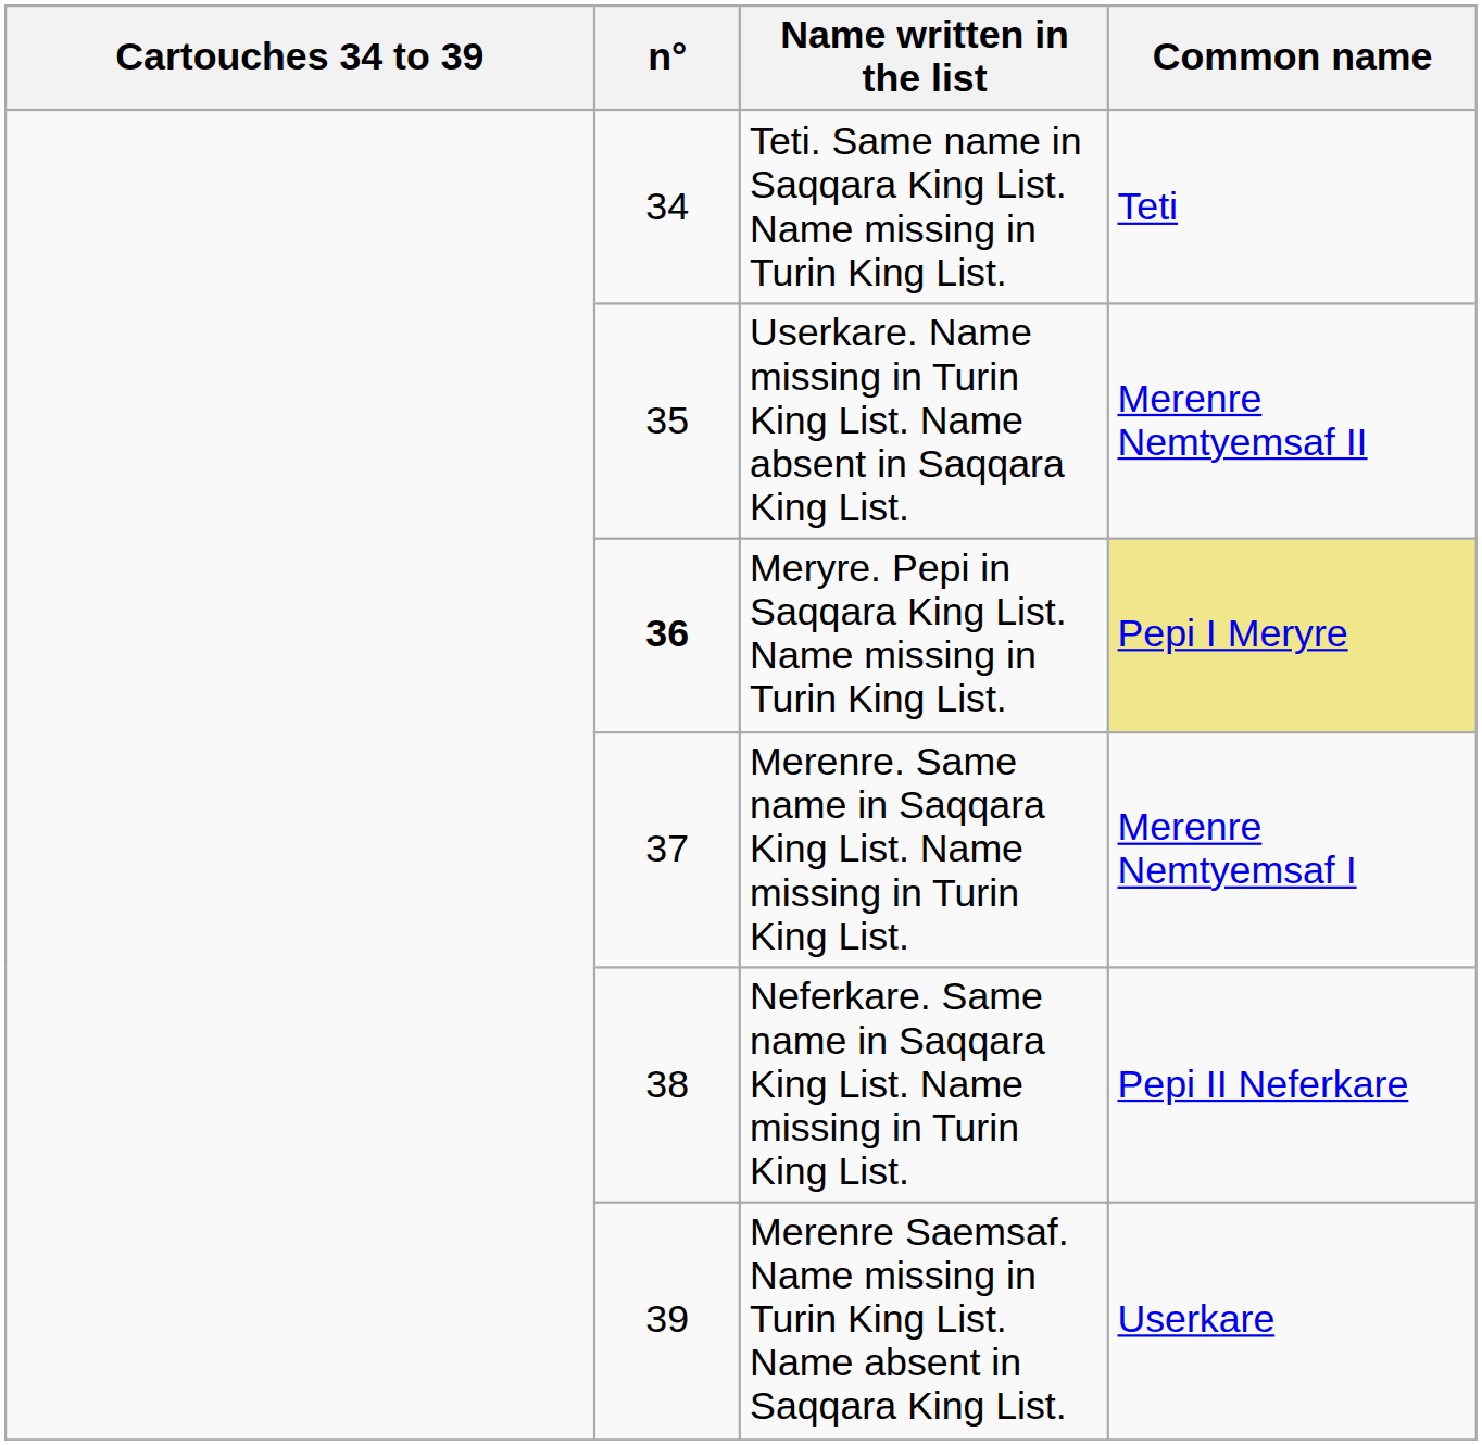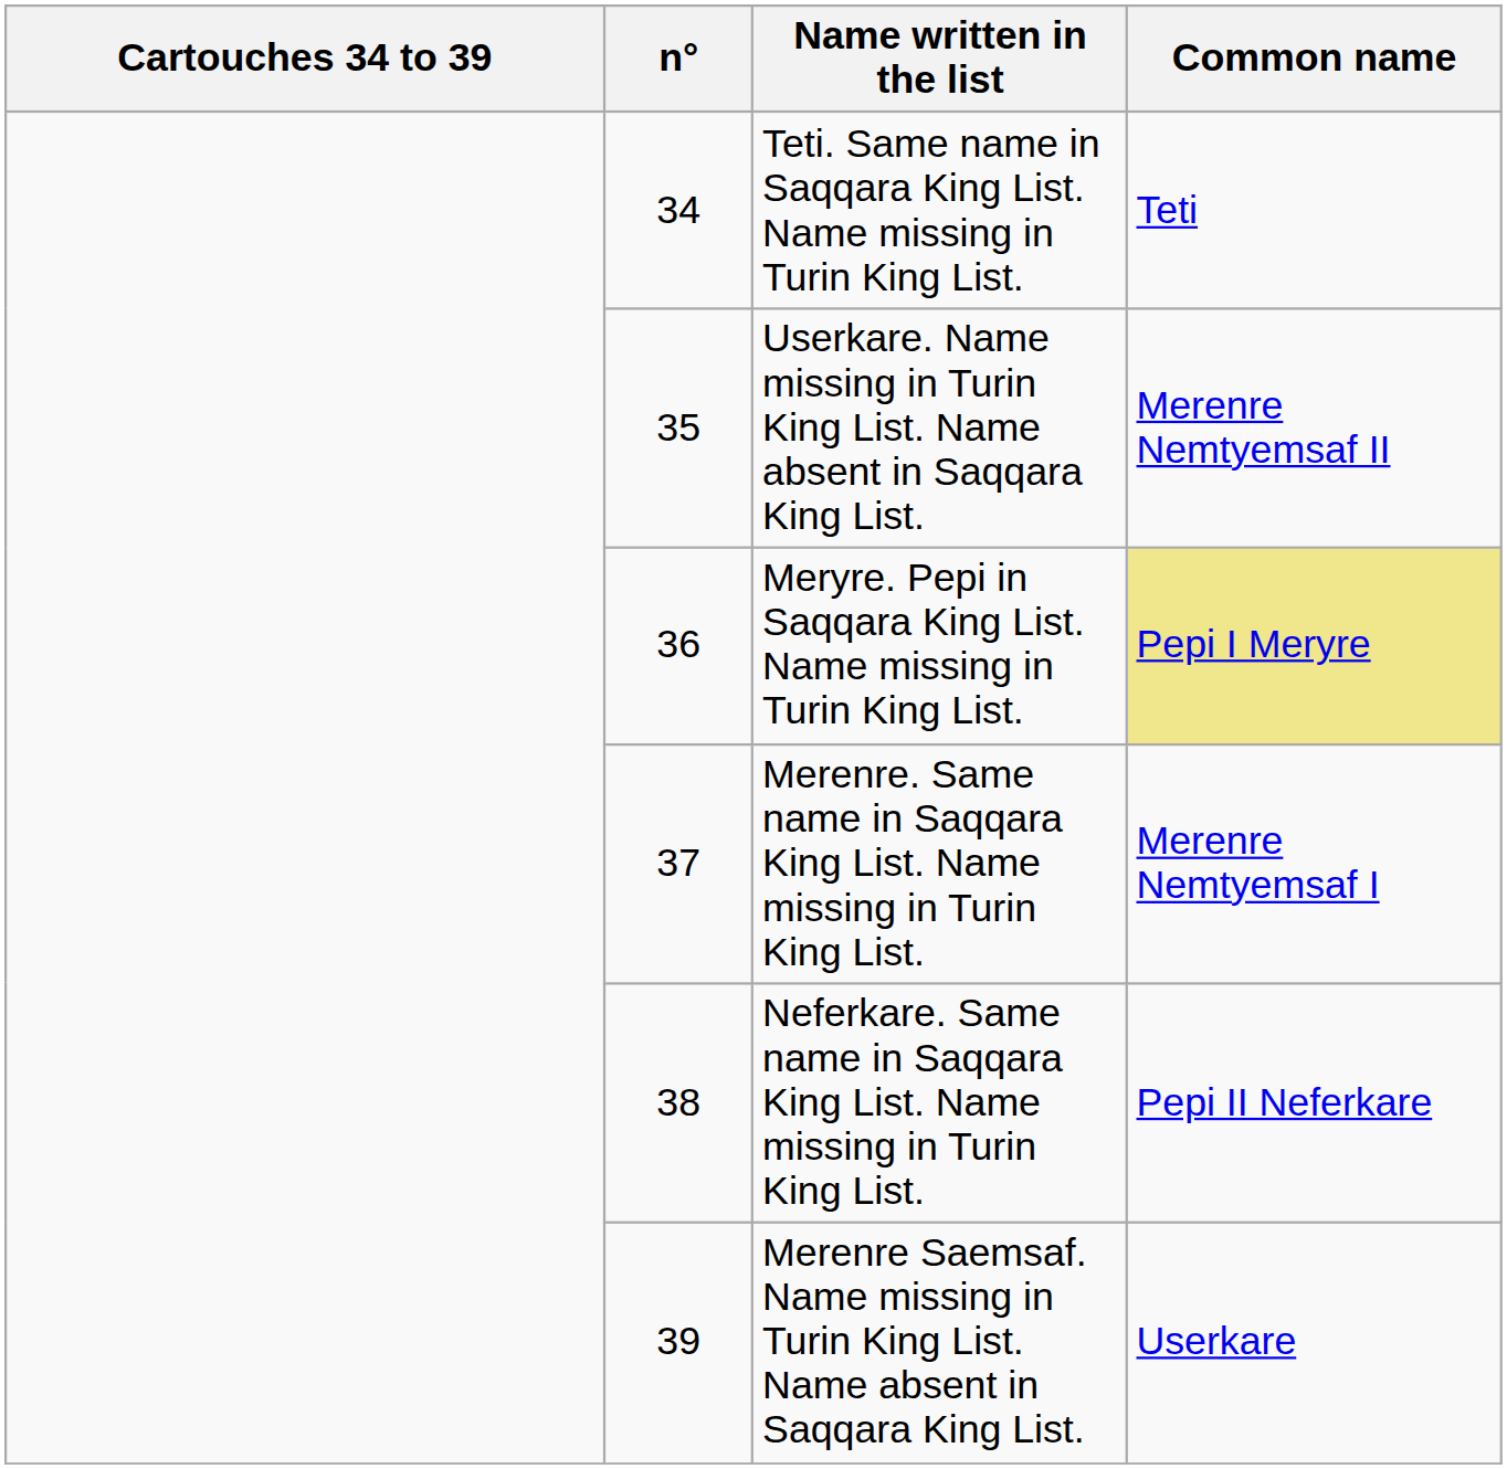row 4 | n°: bold -> normal
